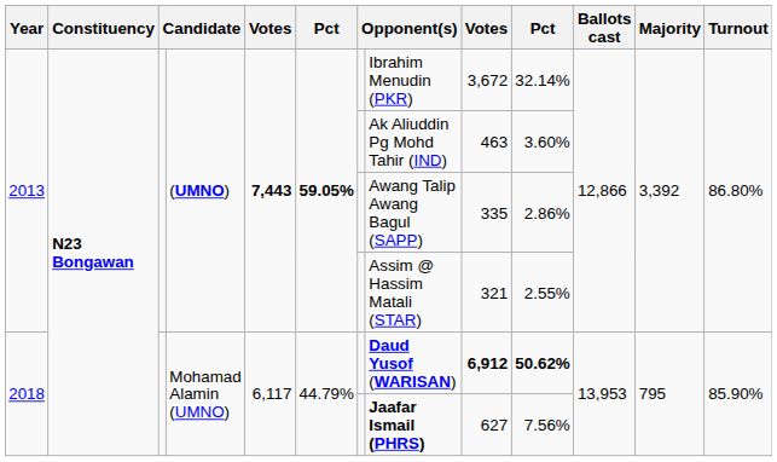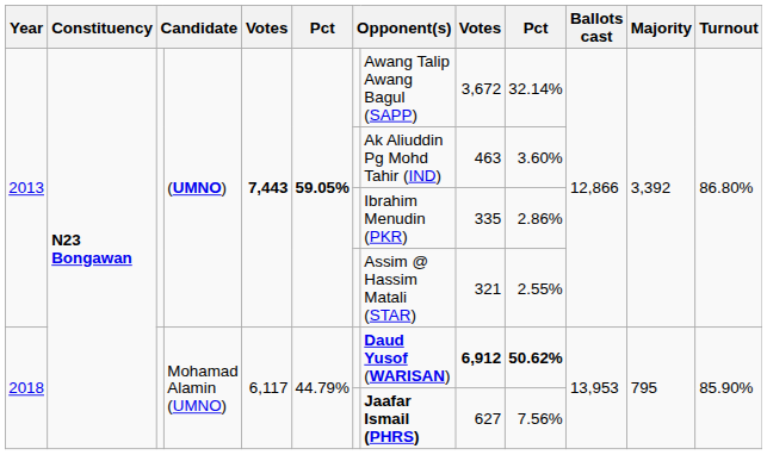row 2 | column 8: Ibrahim Menudin (PKR) -> Awang Talip Awang Bagul (SAPP)
row 4 | column 8: Awang Talip Awang Bagul (SAPP) -> Ibrahim Menudin (PKR)
